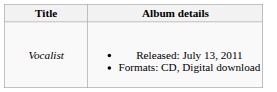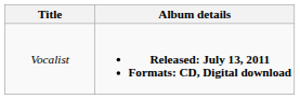Vocalist | Album details: normal -> bold
